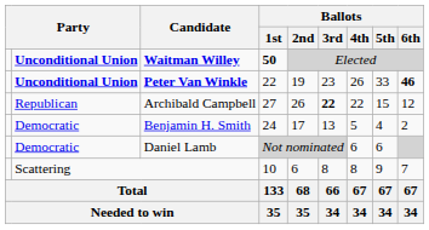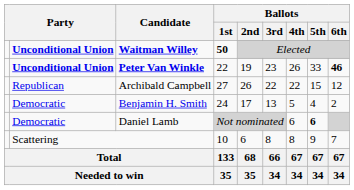Archibald Campbell | Ballots / 3rd: bold -> normal
Daniel Lamb | Ballots / 5th: normal -> bold
